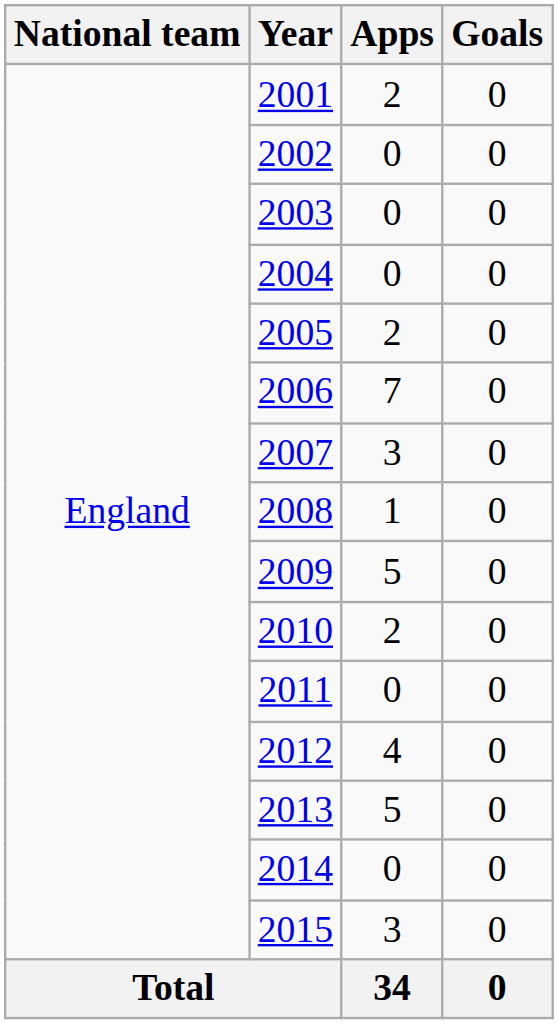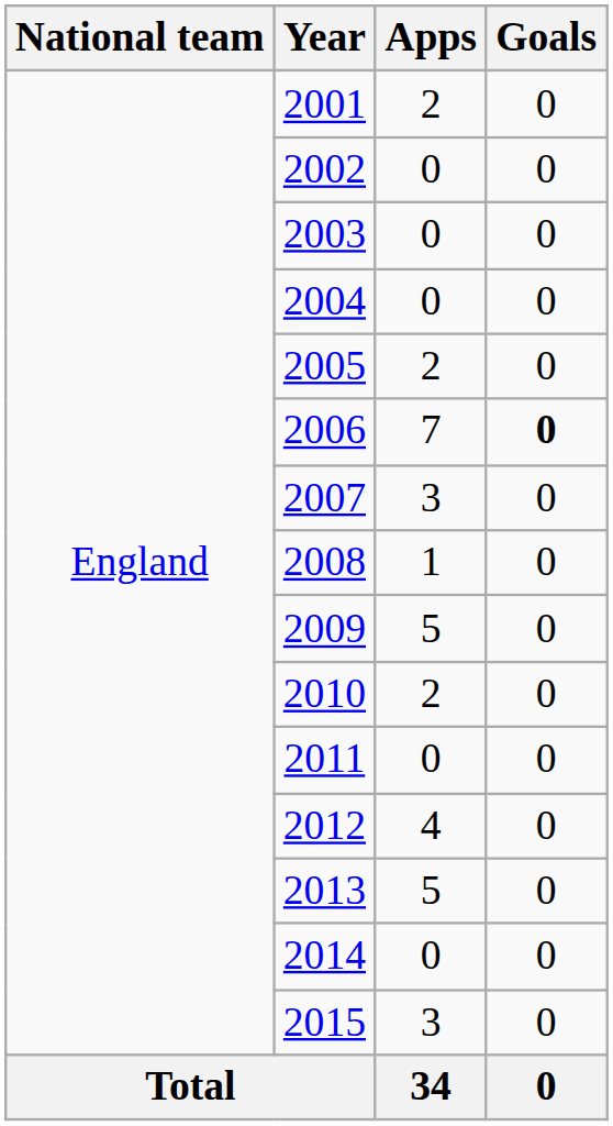2006 | Goals: normal -> bold
